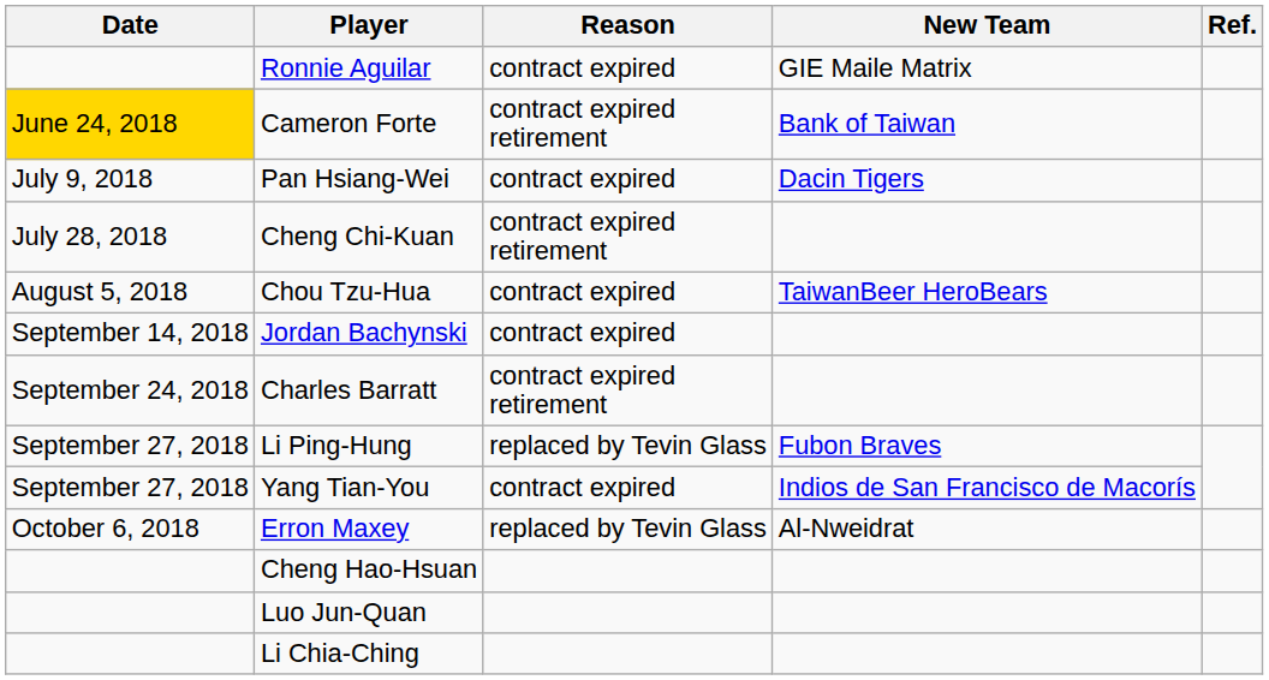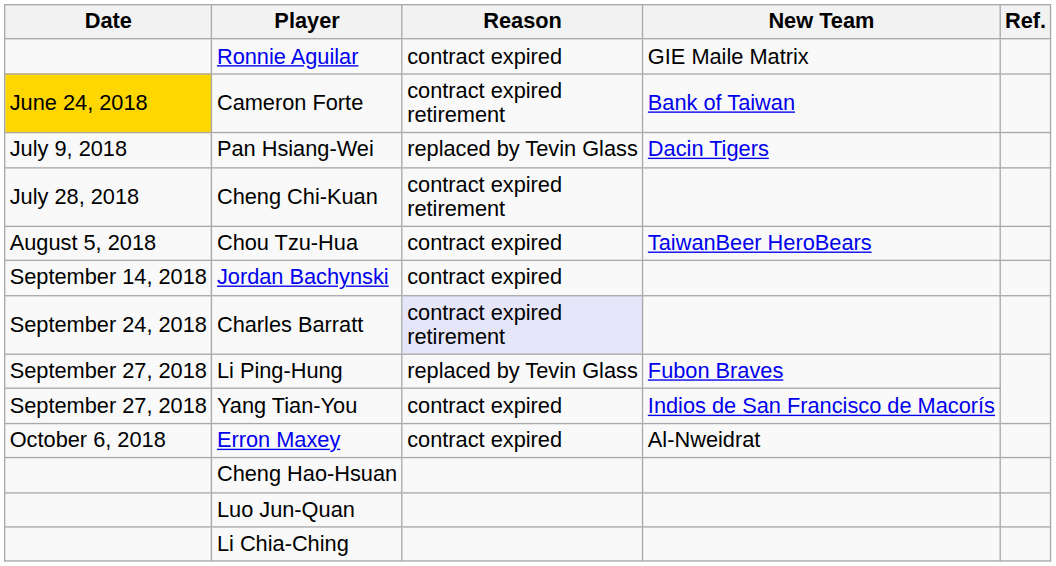Pan Hsiang-Wei | Reason: contract expired -> replaced by Tevin Glass
Charles Barratt | Reason: no background -> lavender background
Erron Maxey | Reason: replaced by Tevin Glass -> contract expired
